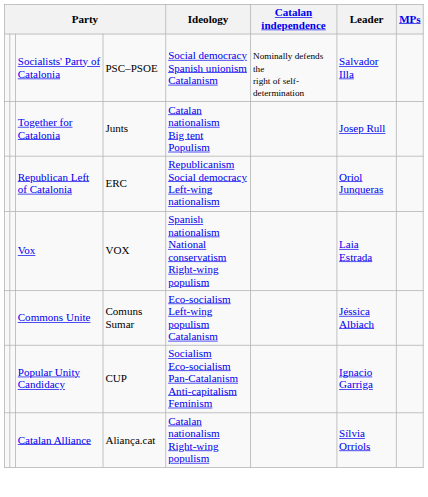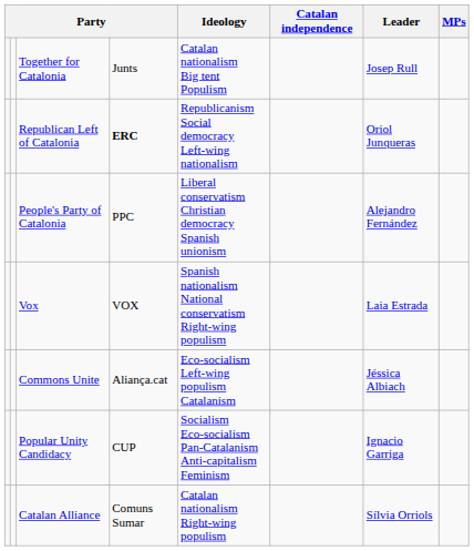- row: Socialists' Party of Catalonia | PSC–PSOE | Social democracy Spanish unionism Catalanism | Nominally defends the right of self-determination | Salvador Illa
Republican Left of Catalonia | column 4: normal -> bold
+ row: People's Party of Catalonia | PPC | Liberal conservatism Christian democracy Spanish unionism | Alejandro Fernández
Commons Unite | column 4: Comuns Sumar -> Aliança.cat
Catalan Alliance | column 4: Aliança.cat -> Comuns Sumar
